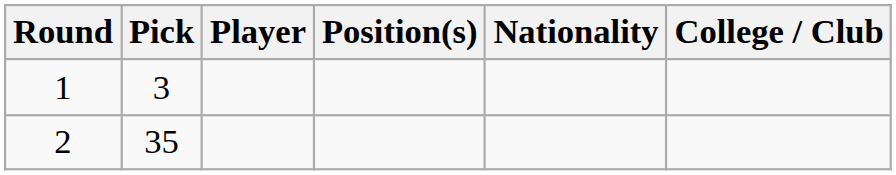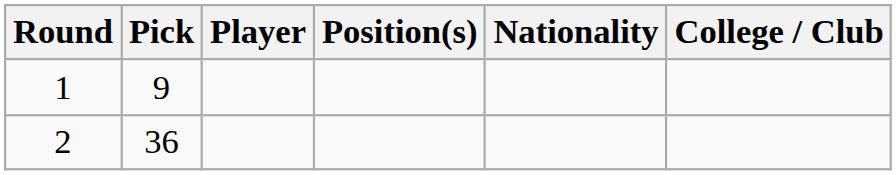1 | Pick: 3 -> 9
2 | Pick: 35 -> 36
